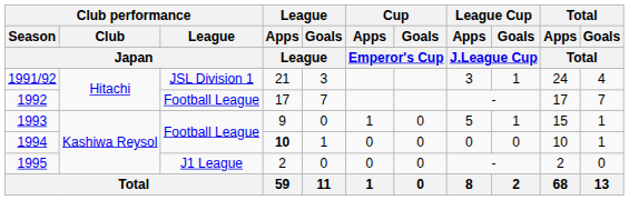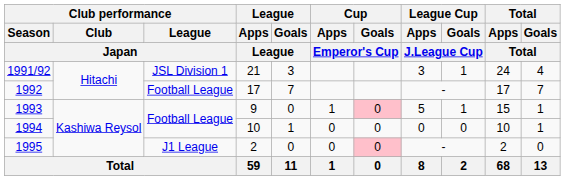1993 | Cup / Goals / Emperor's Cup: no background -> pink background
1994 | League / Apps / League: bold -> normal
1995 | Cup / Goals / Emperor's Cup: no background -> pink background
